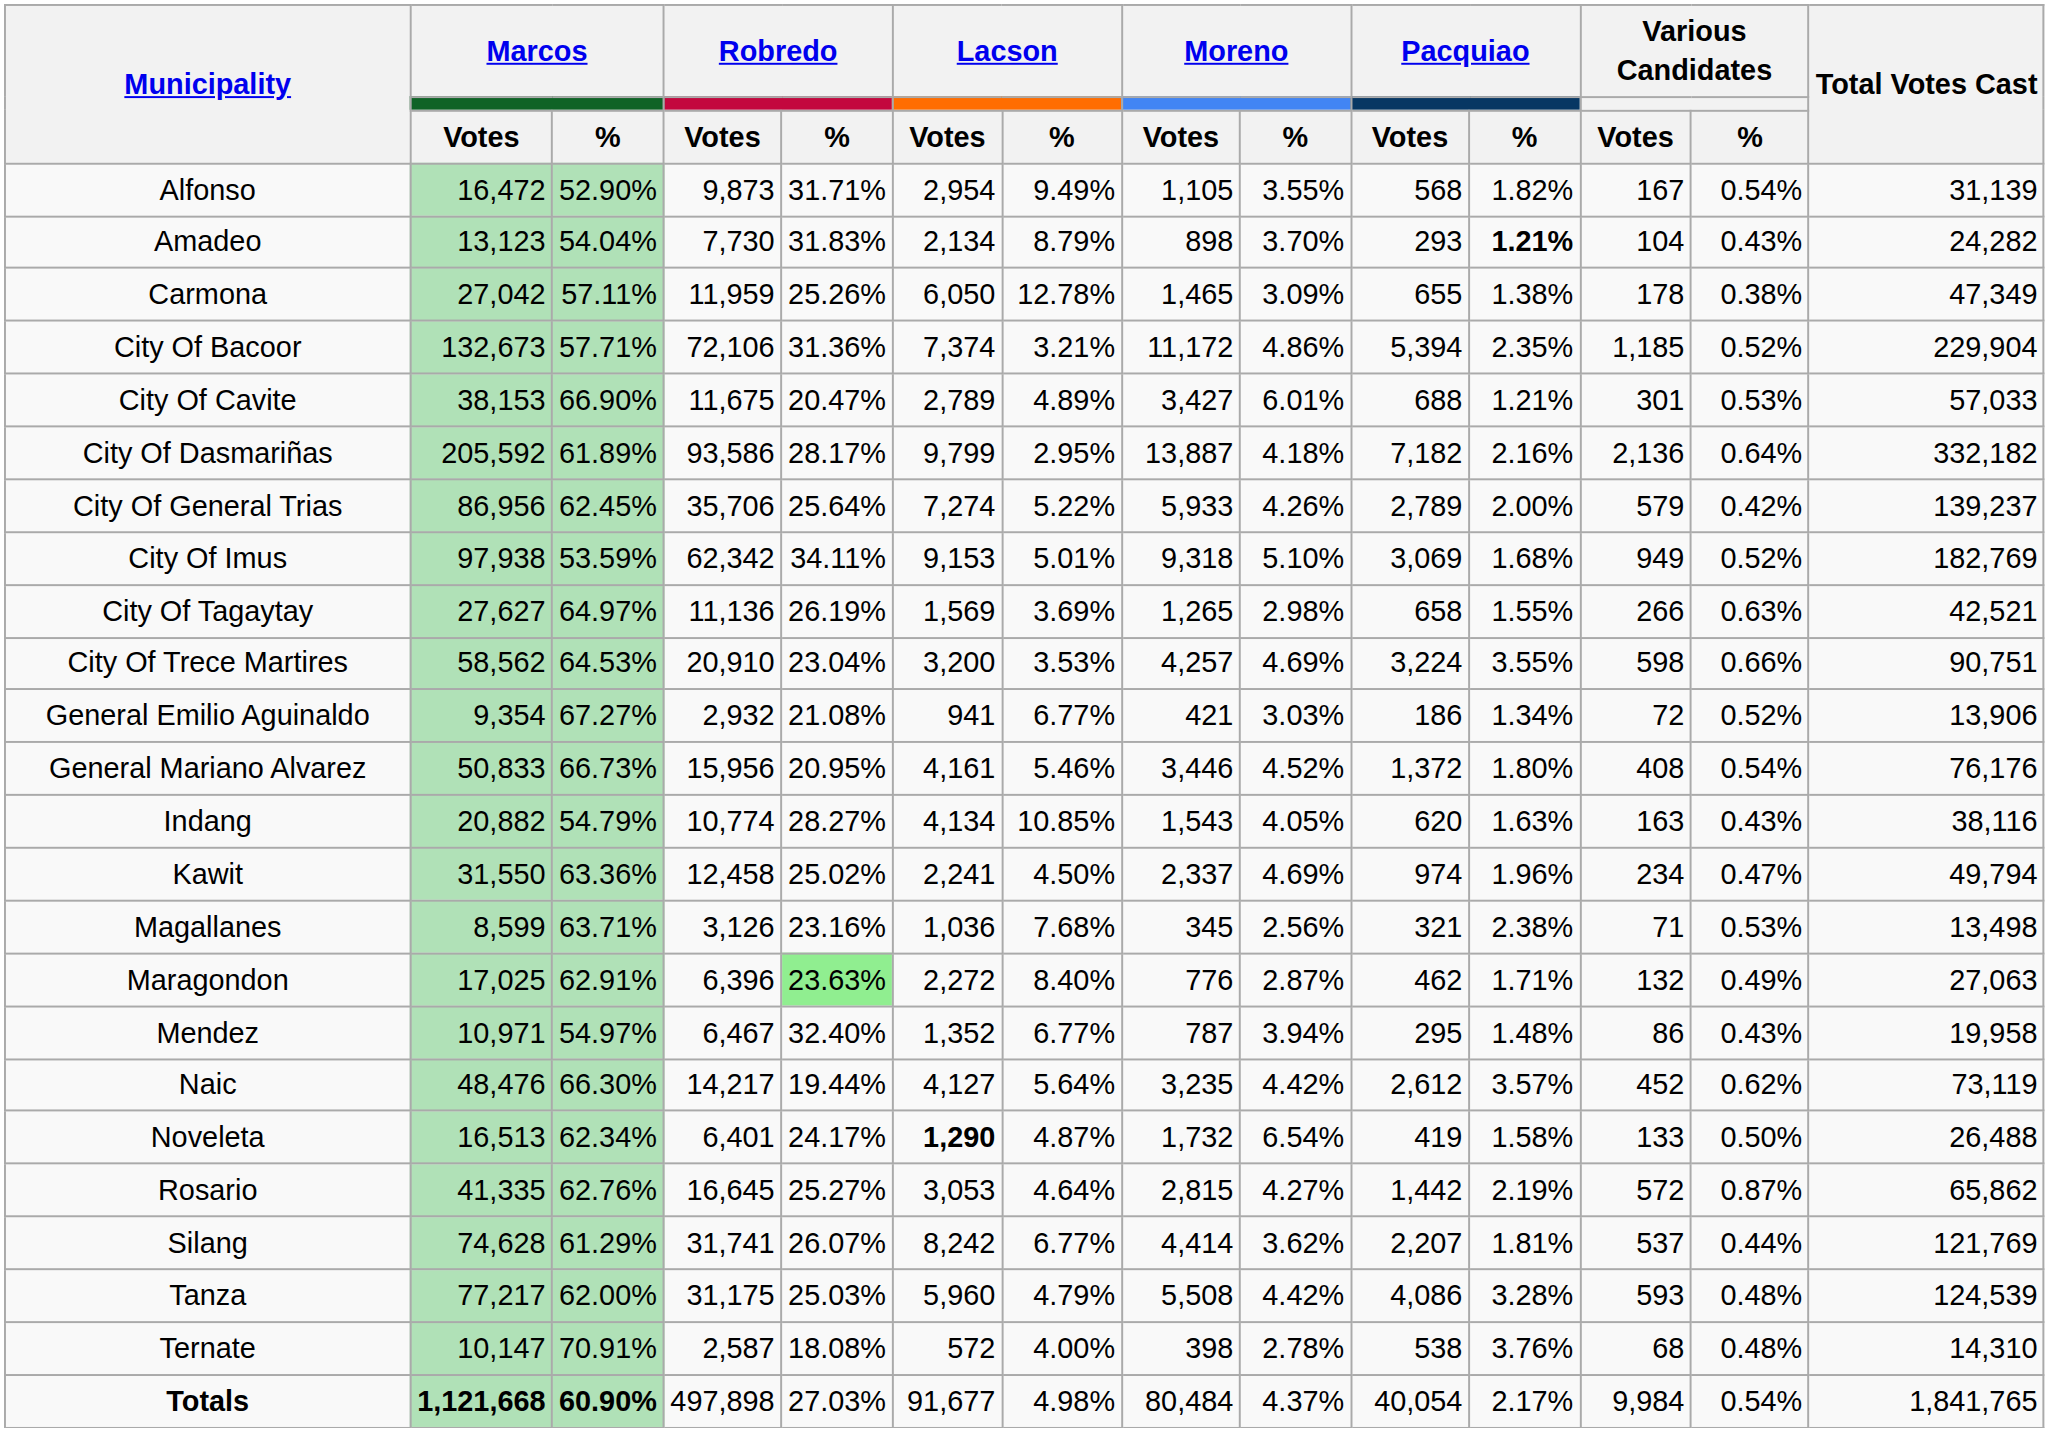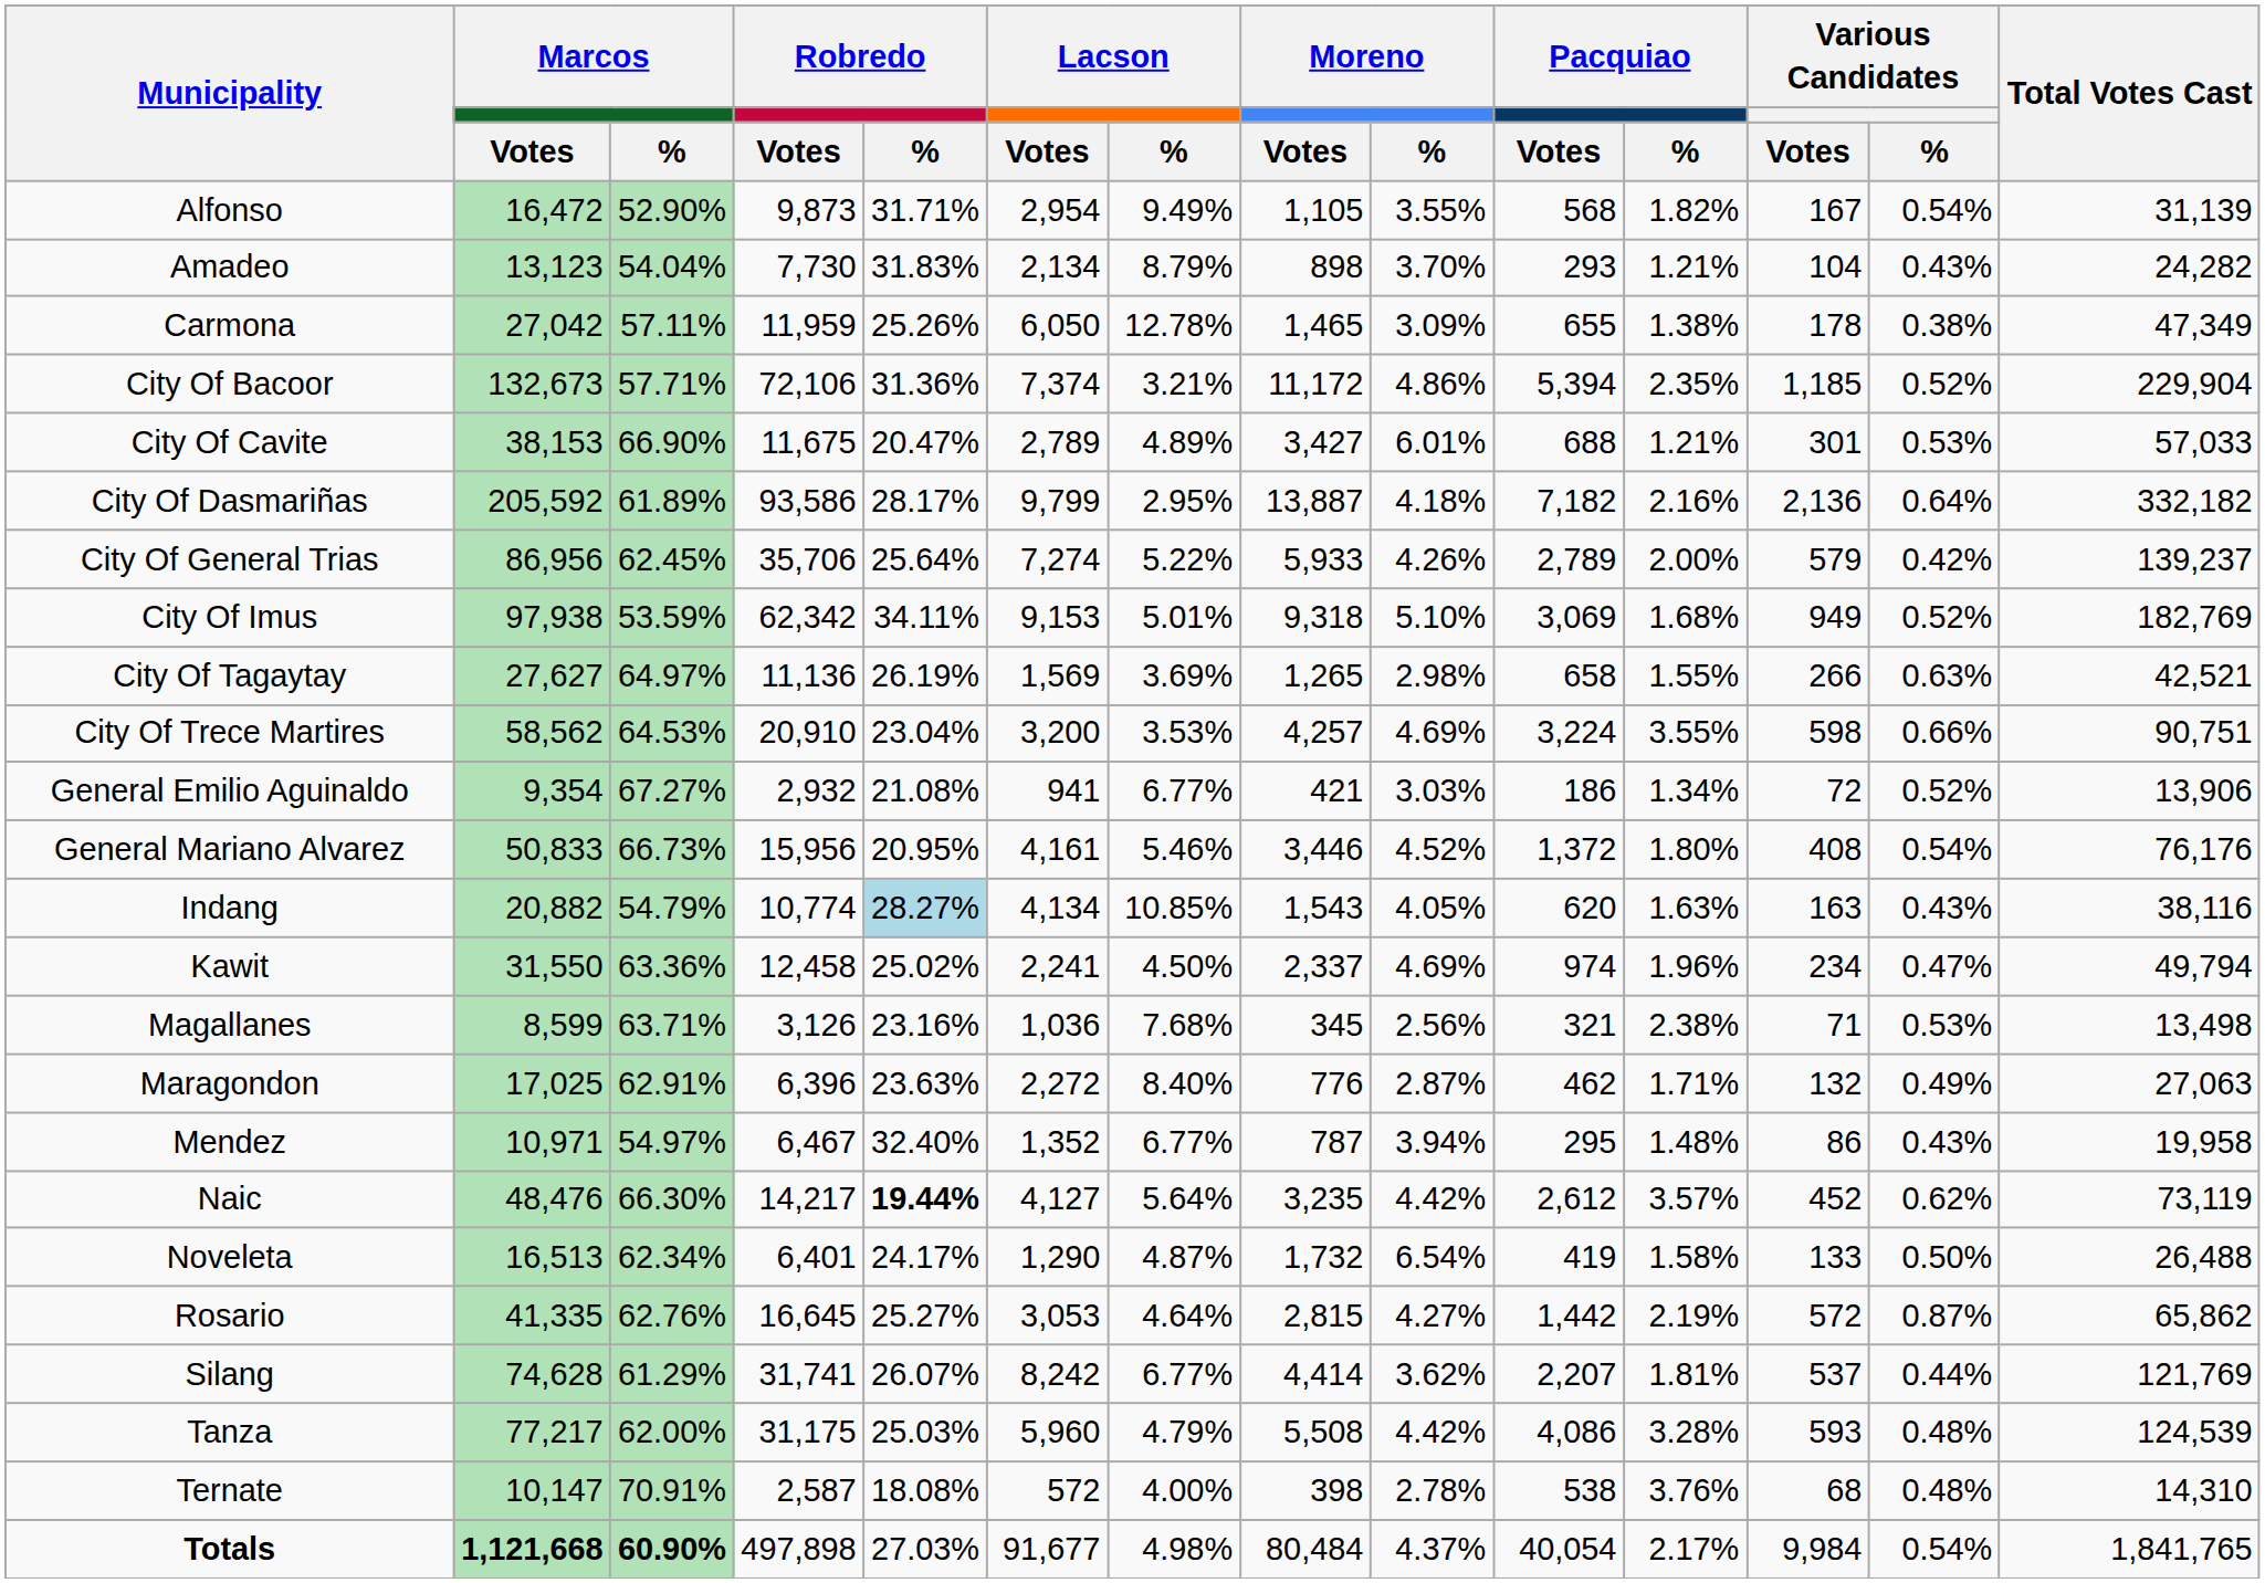Amadeo | Pacquiao / %: bold -> normal
Indang | Robredo / %: no background -> lightblue background
Maragondon | Robredo / %: lightgreen background -> no background
Naic | Robredo / %: normal -> bold
Noveleta | Lacson / Votes: bold -> normal
